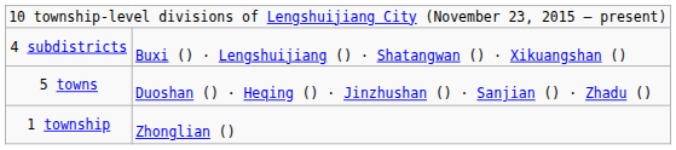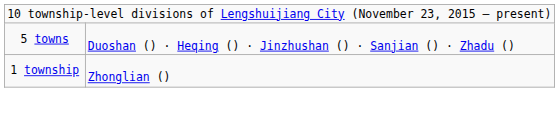- row: 4 subdistricts | Buxi () · Lengshuijiang () · Shatangwan () · Xikuangshan ()
